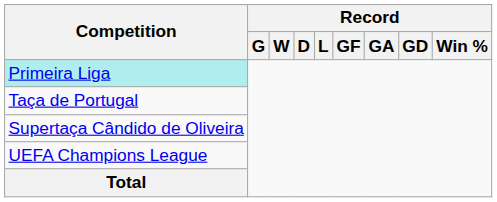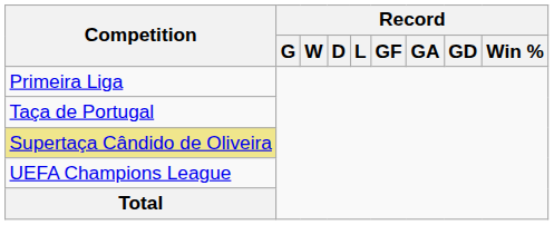Primeira Liga | Competition: paleturquoise background -> no background
Supertaça Cândido de Oliveira | Competition: no background -> khaki background
